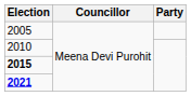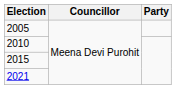2015 | Election: bold -> normal
2021 | Election: bold -> normal
